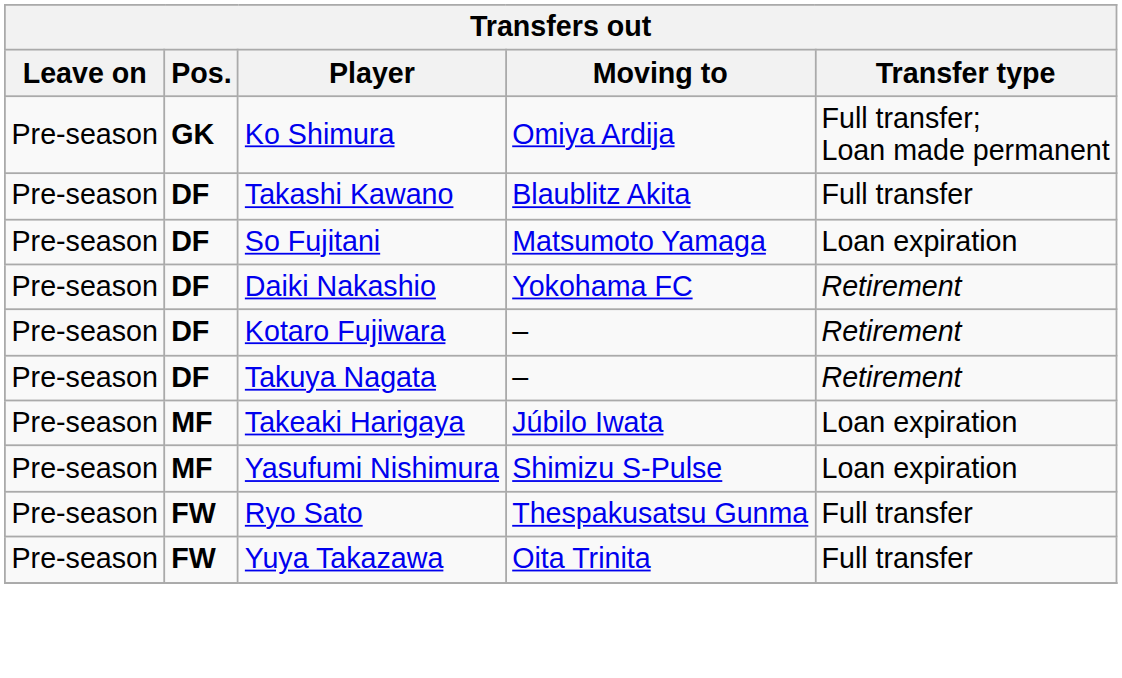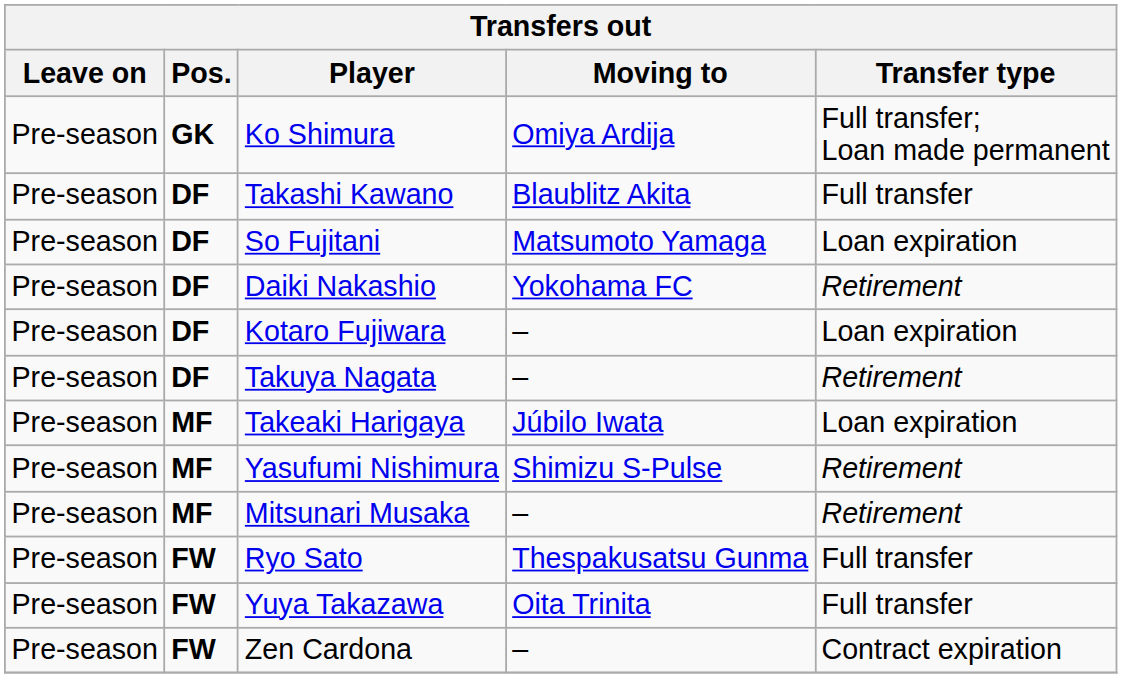Kotaro Fujiwara | Transfer type: Retirement -> Loan expiration
Yasufumi Nishimura | Transfer type: Loan expiration -> Retirement
+ row: Pre-season | MF | Mitsunari Musaka | – | Retirement
+ row: Pre-season | FW | Zen Cardona | – | Contract expiration
